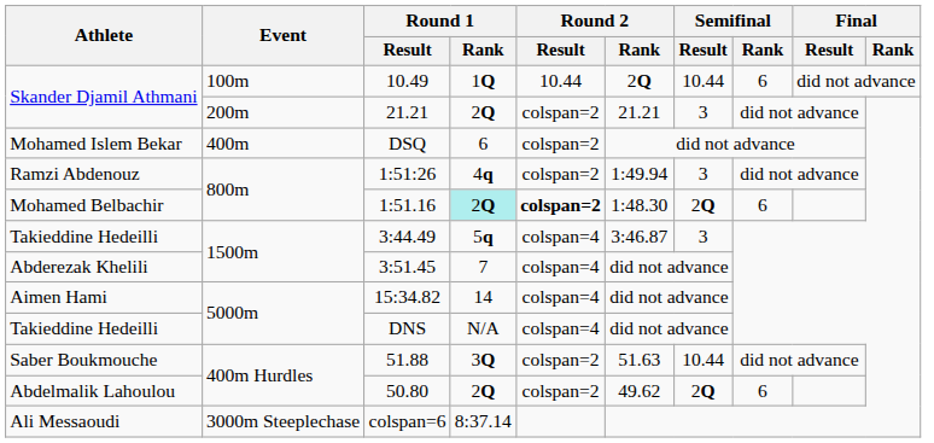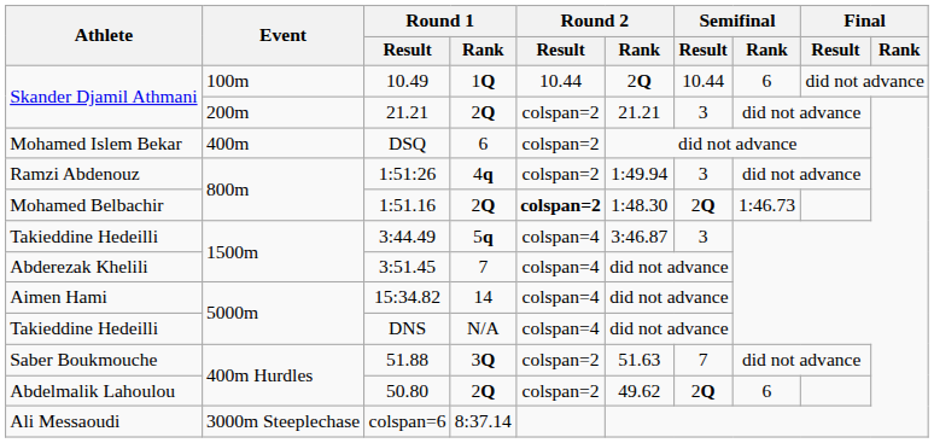1:51.16 | Round 1 / Rank: paleturquoise background -> no background
1:51.16 | Semifinal / Rank: 6 -> 1:46.73
51.88 | Semifinal / Result: 10.44 -> 7
